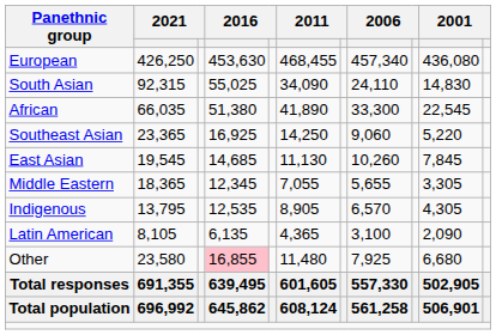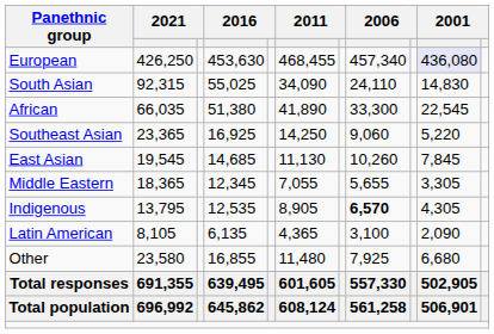European | column 10: no background -> lavender background
Indigenous | column 8: normal -> bold
Other | column 4: pink background -> no background
